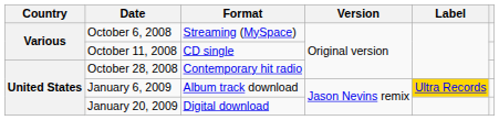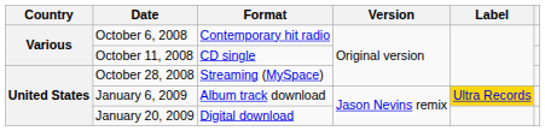October 6, 2008 | Format: Streaming (MySpace) -> Contemporary hit radio
October 28, 2008 | Format: Contemporary hit radio -> Streaming (MySpace)
